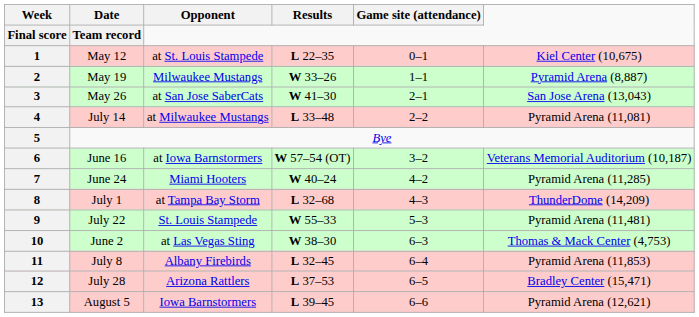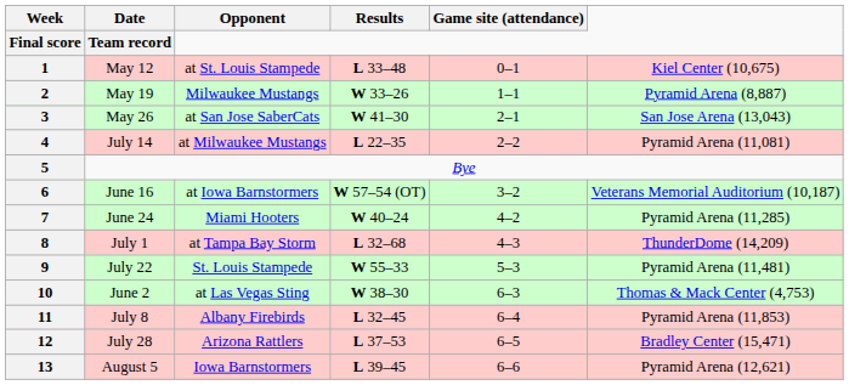1 | Results: L 22–35 -> L 33–48
4 | Results: L 33–48 -> L 22–35
